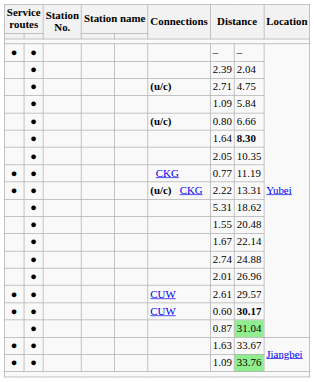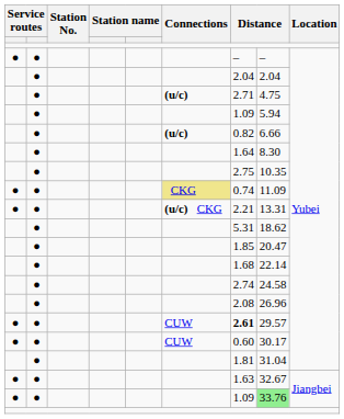row 5 | column 7: 2.39 -> 2.04
row 7 | column 8: 5.84 -> 5.94
row 8 | column 7: 0.80 -> 0.82
row 9 | column 8: bold -> normal
row 10 | column 7: 2.05 -> 2.75
row 11 | Connections: no background -> khaki background
row 11 | column 7: 0.77 -> 0.74
row 11 | column 8: 11.19 -> 11.09
row 12 | column 7: 2.22 -> 2.21
row 14 | column 7: 1.55 -> 1.85
row 14 | column 8: 20.48 -> 20.47
row 15 | column 7: 1.67 -> 1.68
row 16 | column 8: 24.88 -> 24.58
row 17 | column 7: 2.01 -> 2.08
row 18 | column 7: normal -> bold
row 19 | column 8: bold -> normal
row 20 | column 7: 0.87 -> 1.81
row 20 | column 8: lightgreen background -> no background
row 21 | column 8: 33.67 -> 32.67
